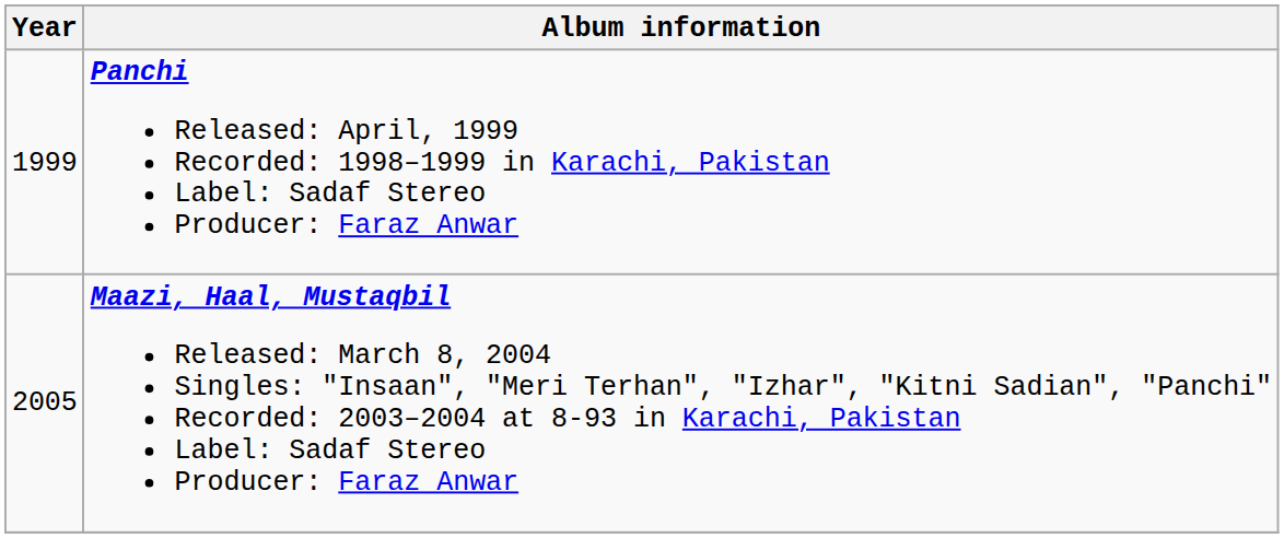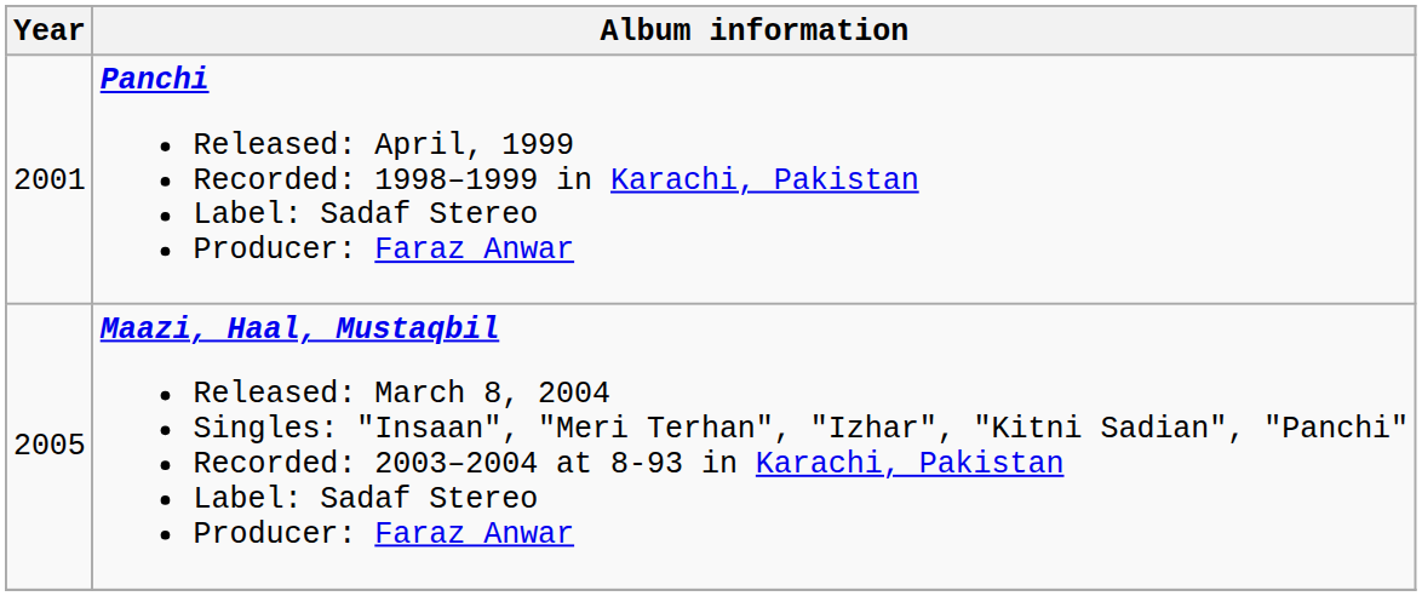row 2 | Year: 1999 -> 2001
